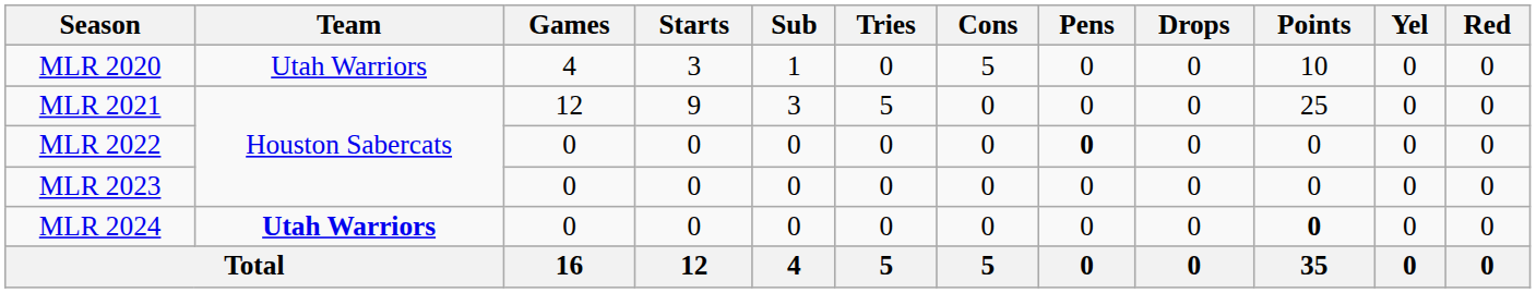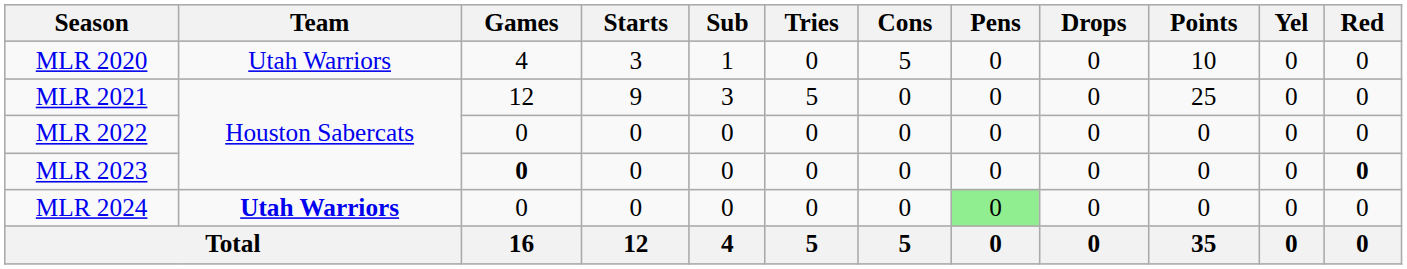MLR 2022 | Pens: bold -> normal
MLR 2023 | Games: normal -> bold
MLR 2023 | Red: normal -> bold
MLR 2024 | Pens: no background -> lightgreen background
MLR 2024 | Points: bold -> normal
